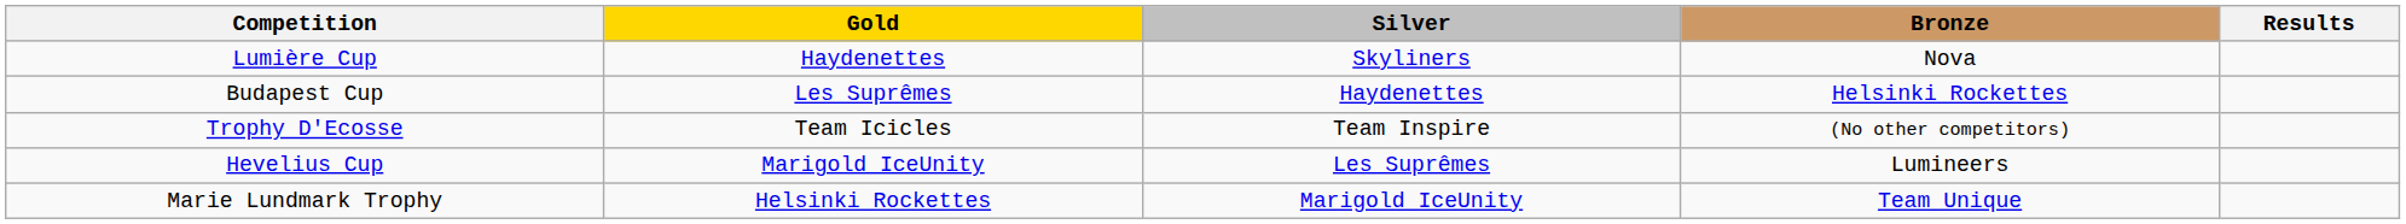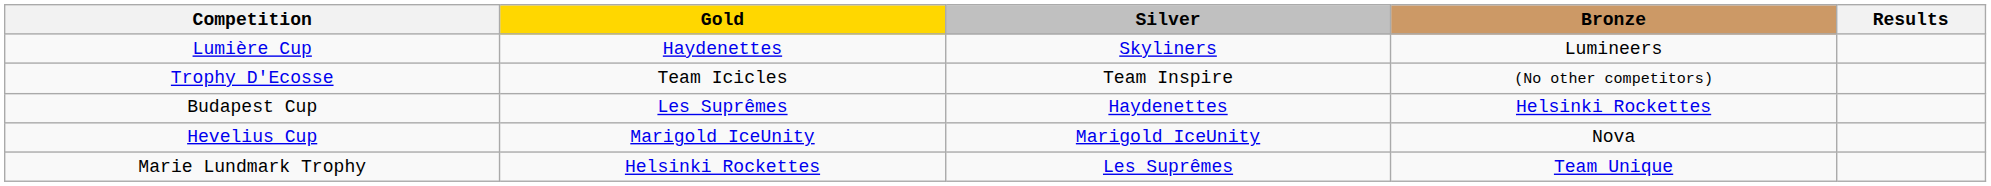Lumière Cup | Bronze: Nova -> Lumineers
rows swapped: Budapest Cup <-> Trophy D'Ecosse
Hevelius Cup | Silver: Les Suprêmes -> Marigold IceUnity
Hevelius Cup | Bronze: Lumineers -> Nova
Marie Lundmark Trophy | Silver: Marigold IceUnity -> Les Suprêmes
